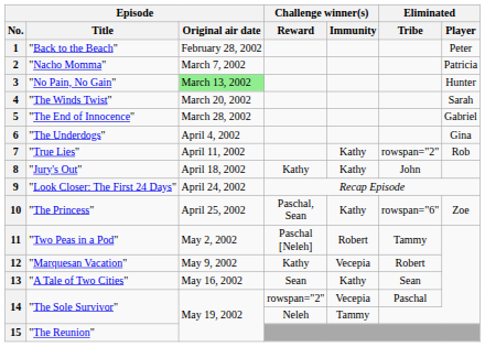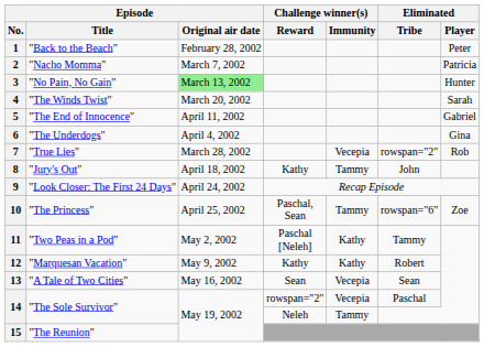5 | Episode / Original air date: March 28, 2002 -> April 11, 2002
7 | Episode / Original air date: April 11, 2002 -> March 28, 2002
7 | Challenge winner(s) / Immunity: Kathy -> Vecepia
8 | Challenge winner(s) / Immunity: Kathy -> Tammy
10 | Challenge winner(s) / Immunity: Kathy -> Tammy
11 | Challenge winner(s) / Immunity: Robert -> Kathy
12 | Challenge winner(s) / Immunity: Vecepia -> Kathy
13 | Challenge winner(s) / Immunity: Kathy -> Vecepia
